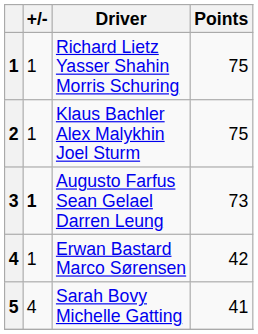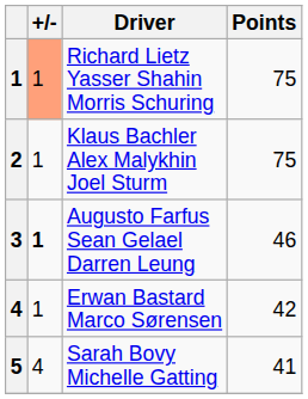Richard Lietz Yasser Shahin Morris Schuring | +/-: no background -> lightsalmon background
Augusto Farfus Sean Gelael Darren Leung | Points: 73 -> 46
